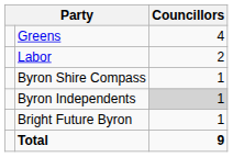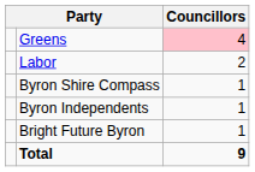Greens | Councillors: no background -> pink background
Byron Independents | Councillors: lightgrey background -> no background
